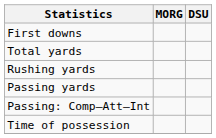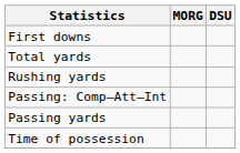rows swapped: Passing yards <-> Passing: Comp–Att–Int
